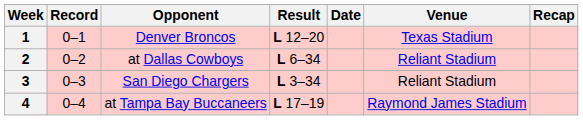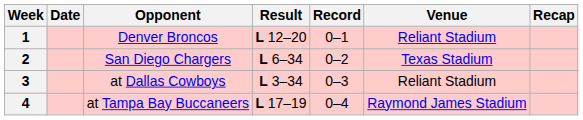columns swapped: Date <-> Record
1 | Venue: Texas Stadium -> Reliant Stadium
2 | Opponent: at Dallas Cowboys -> San Diego Chargers
2 | Venue: Reliant Stadium -> Texas Stadium
3 | Opponent: San Diego Chargers -> at Dallas Cowboys
